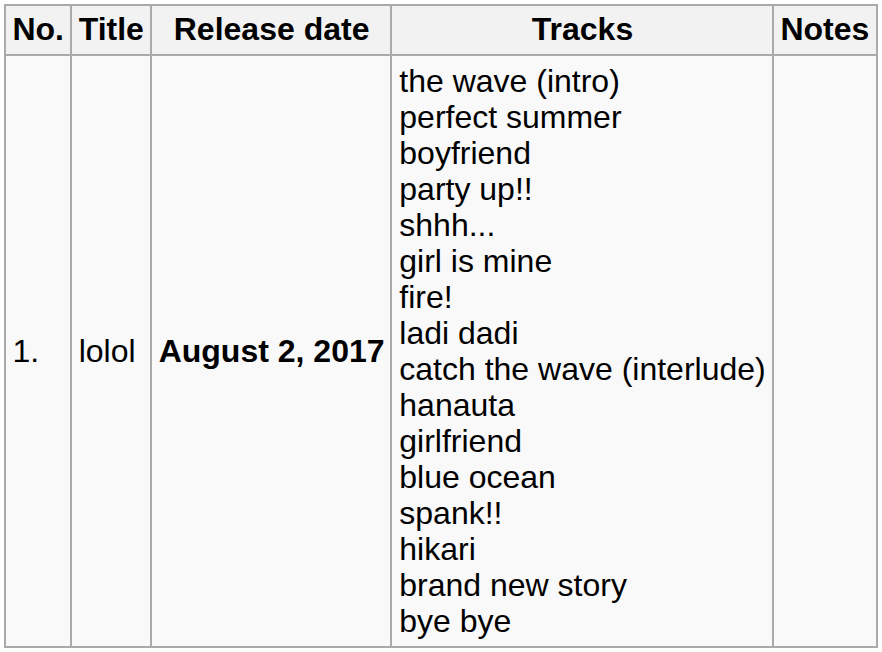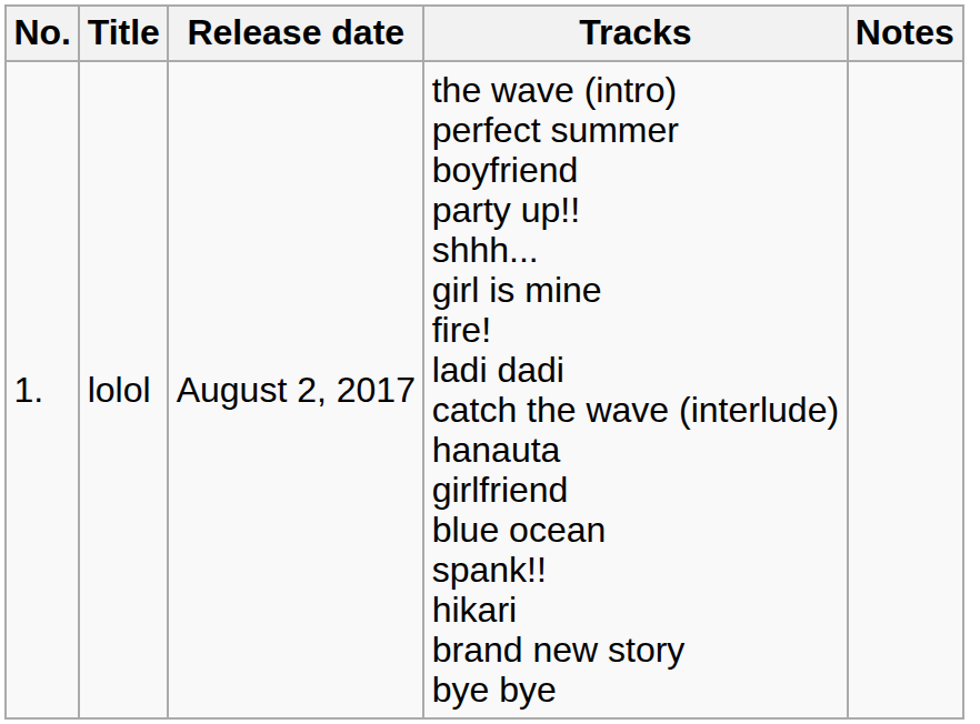lolol | Release date: bold -> normal
